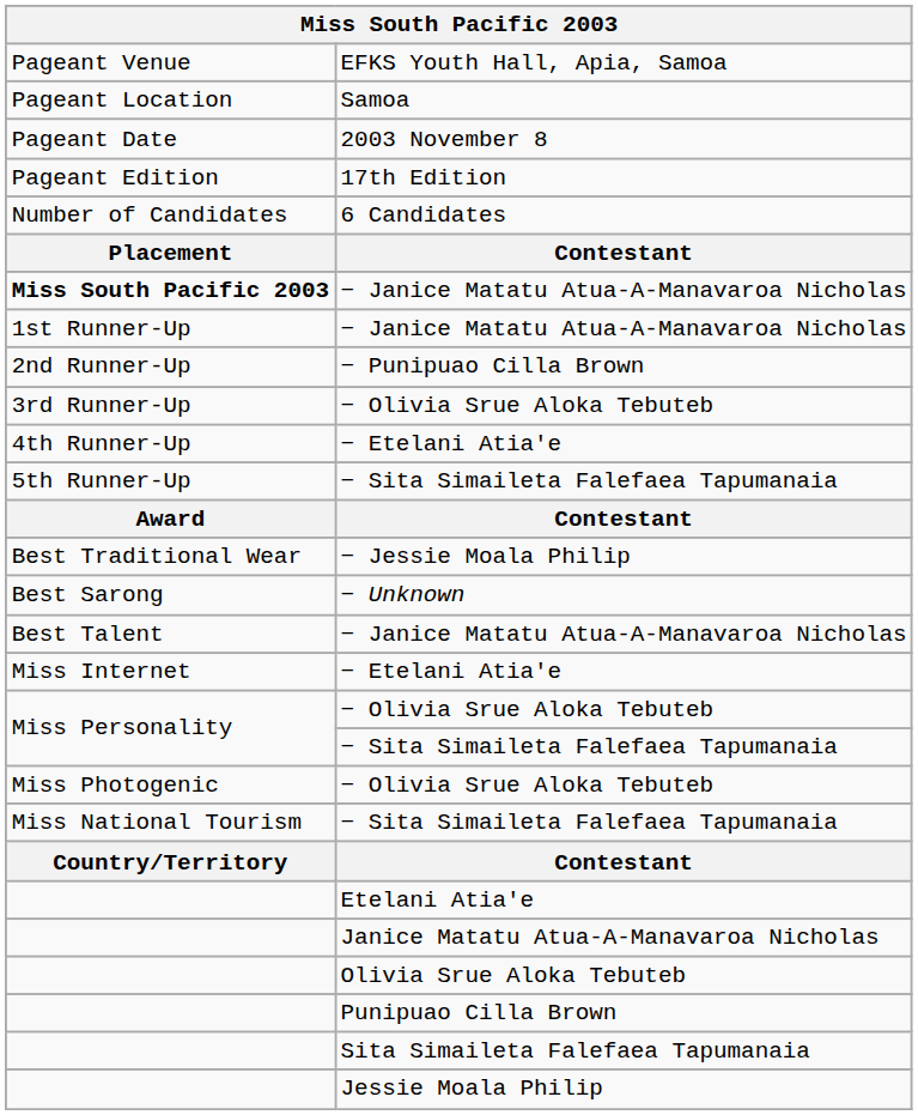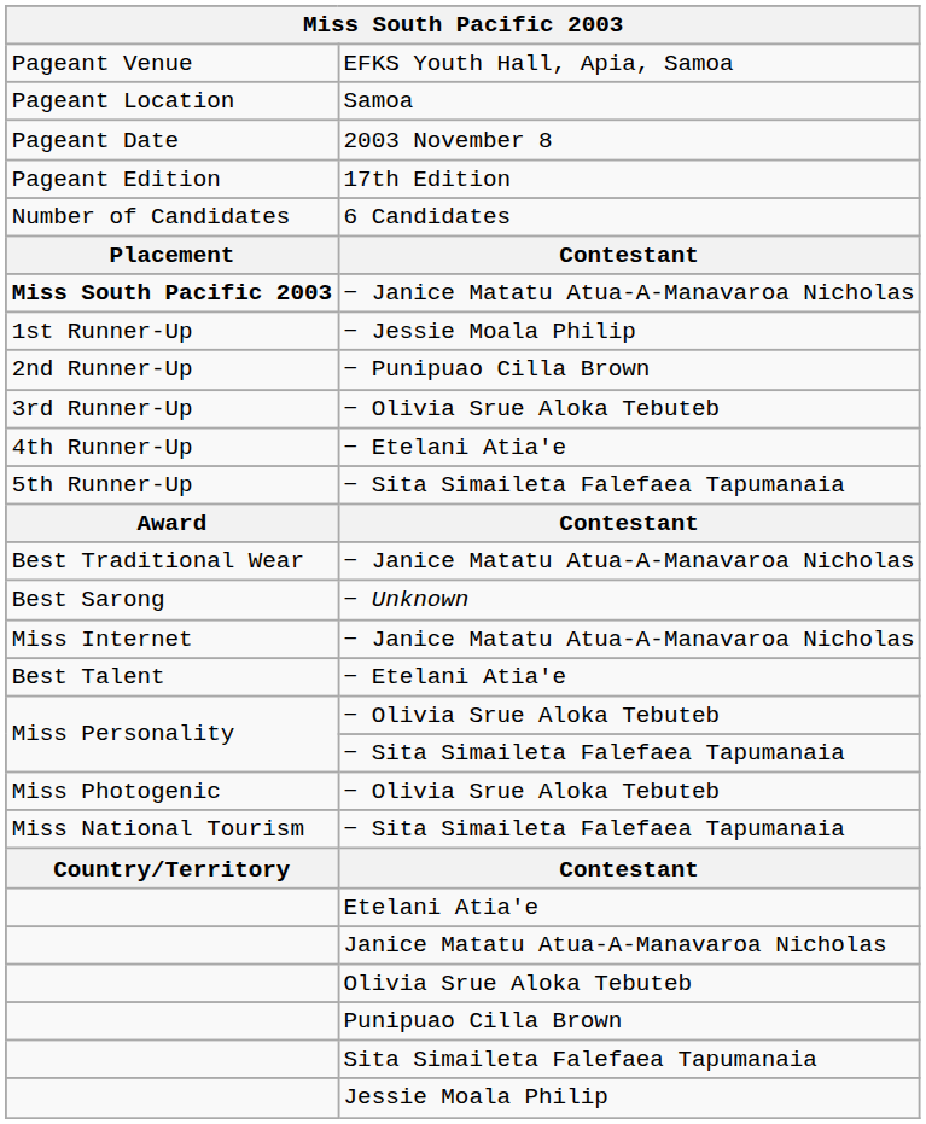row 9 | column 2: − Janice Matatu Atua-A-Manavaroa Nicholas -> − Jessie Moala Philip
row 15 | column 2: − Jessie Moala Philip -> − Janice Matatu Atua-A-Manavaroa Nicholas
row 17 | column 1: Best Talent -> Miss Internet
row 18 | column 1: Miss Internet -> Best Talent
